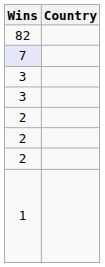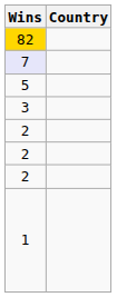row 2 | Wins: no background -> gold background
row 4 | Wins: 3 -> 5
